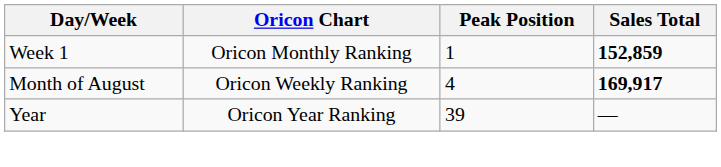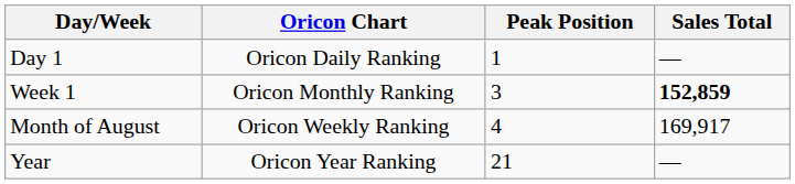+ row: Day 1 | Oricon Daily Ranking | 1 | —
Week 1 | Peak Position: 1 -> 3
Month of August | Sales Total: bold -> normal
Year | Peak Position: 39 -> 21
